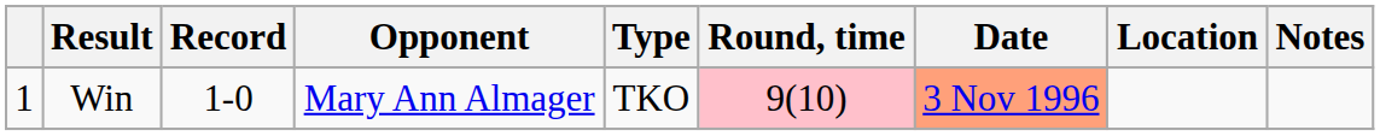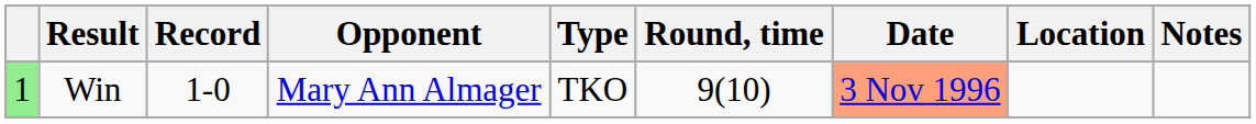Win | column 1: no background -> lightgreen background
Win | Round, time: pink background -> no background
